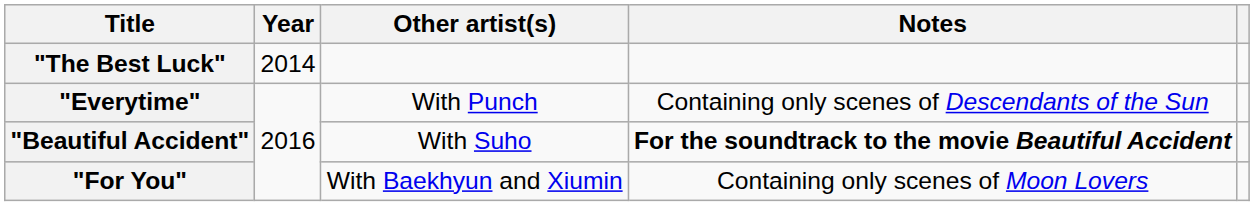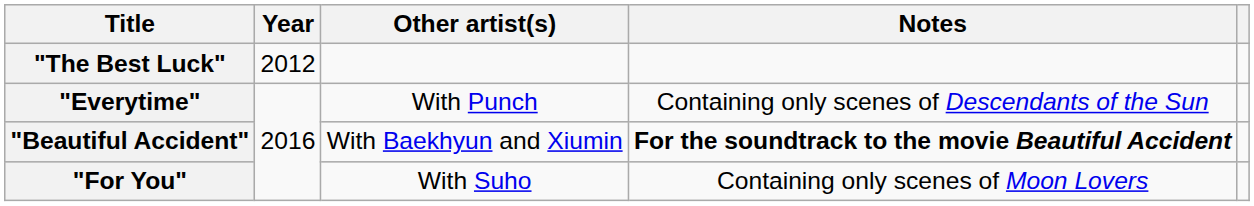"The Best Luck" | Year: 2014 -> 2012
"Beautiful Accident" | Other artist(s): With Suho -> With Baekhyun and Xiumin
"For You" | Other artist(s): With Baekhyun and Xiumin -> With Suho
